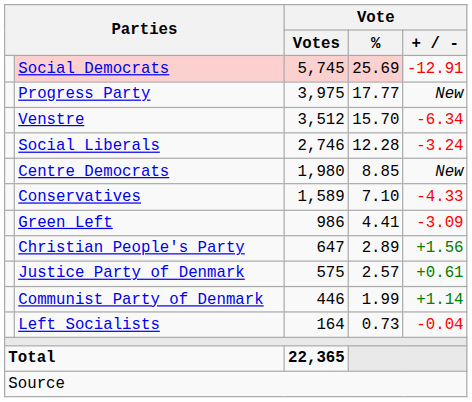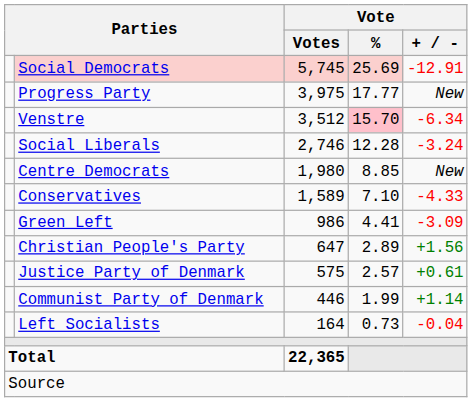Venstre | Vote / %: no background -> pink background
